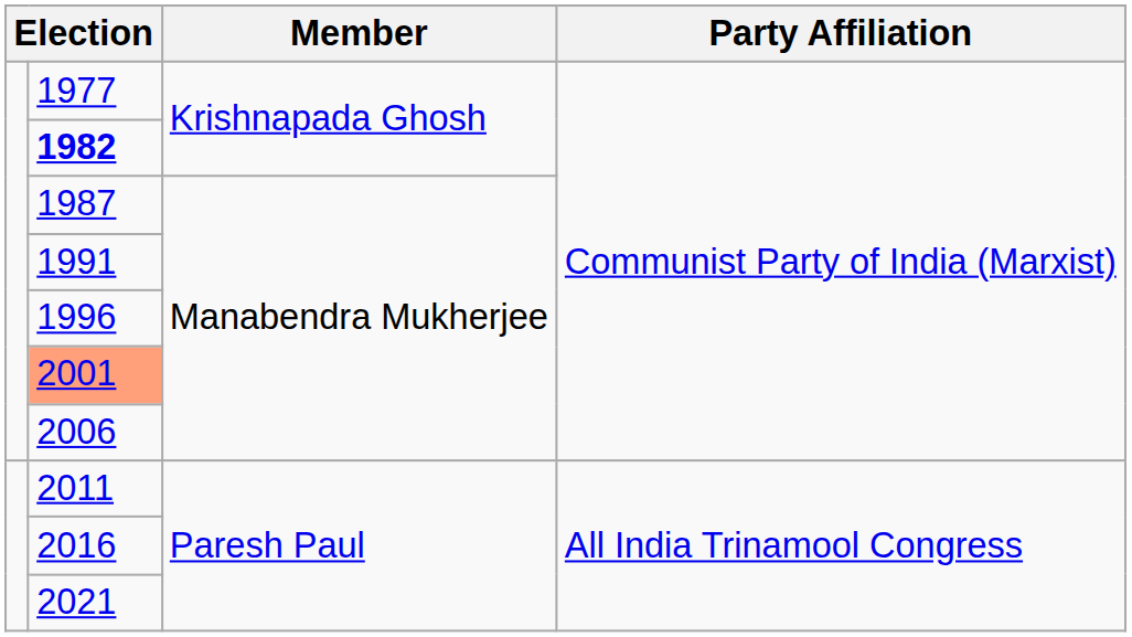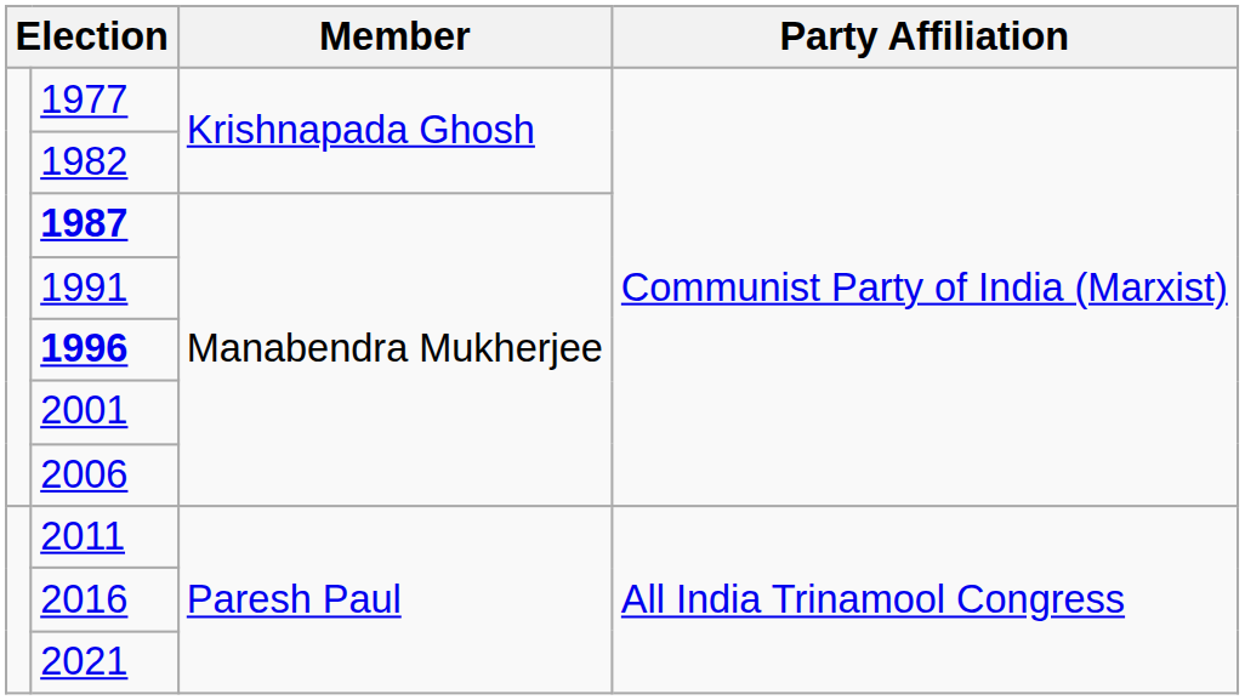1982 | column 2: bold -> normal
1987 | column 2: normal -> bold
1996 | column 2: normal -> bold
2001 | column 2: lightsalmon background -> no background
